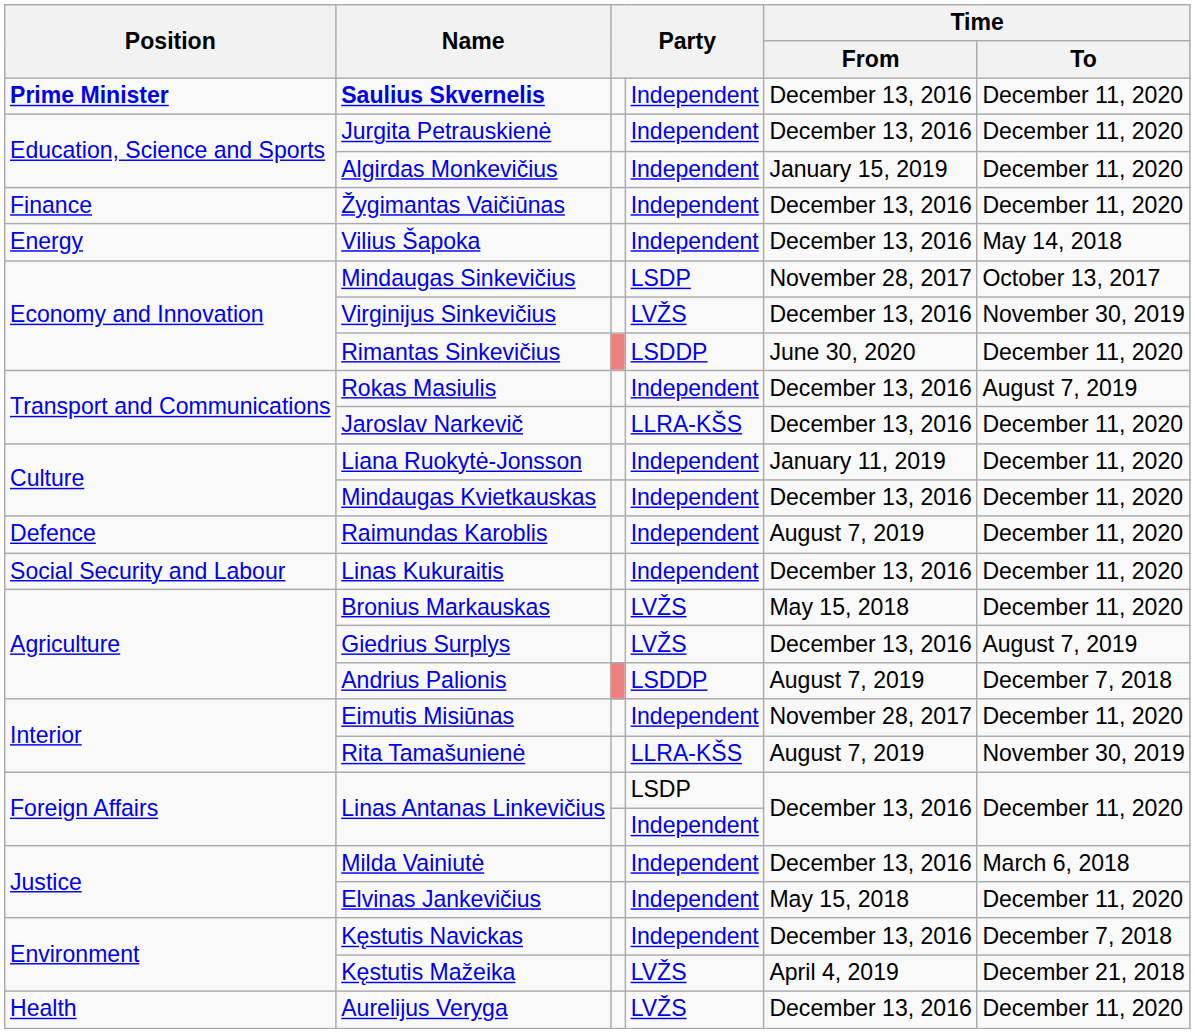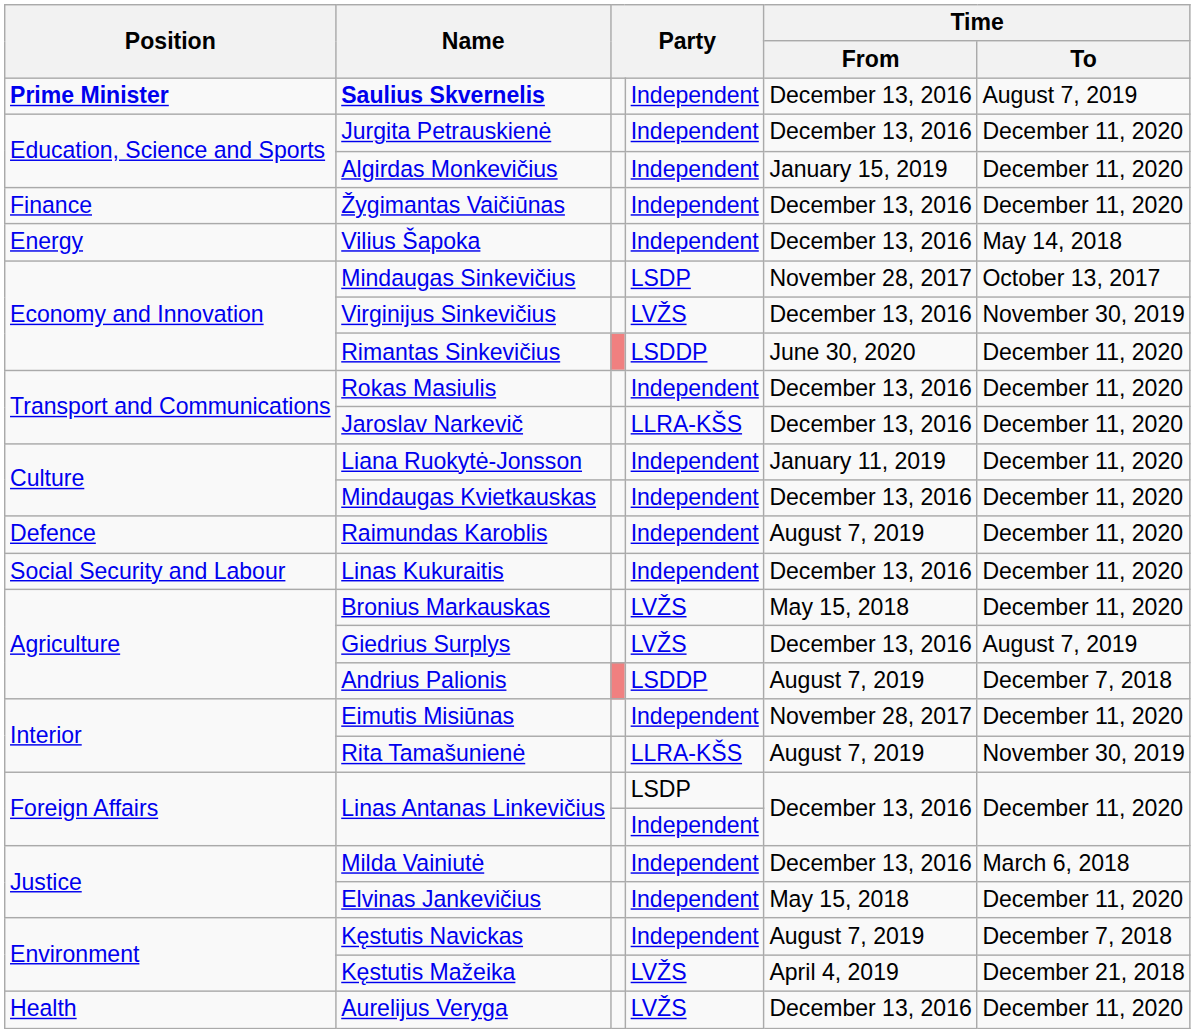Saulius Skvernelis | Time / To: December 11, 2020 -> August 7, 2019
Rokas Masiulis | Time / To: August 7, 2019 -> December 11, 2020
Kęstutis Navickas | Time / From: December 13, 2016 -> August 7, 2019
